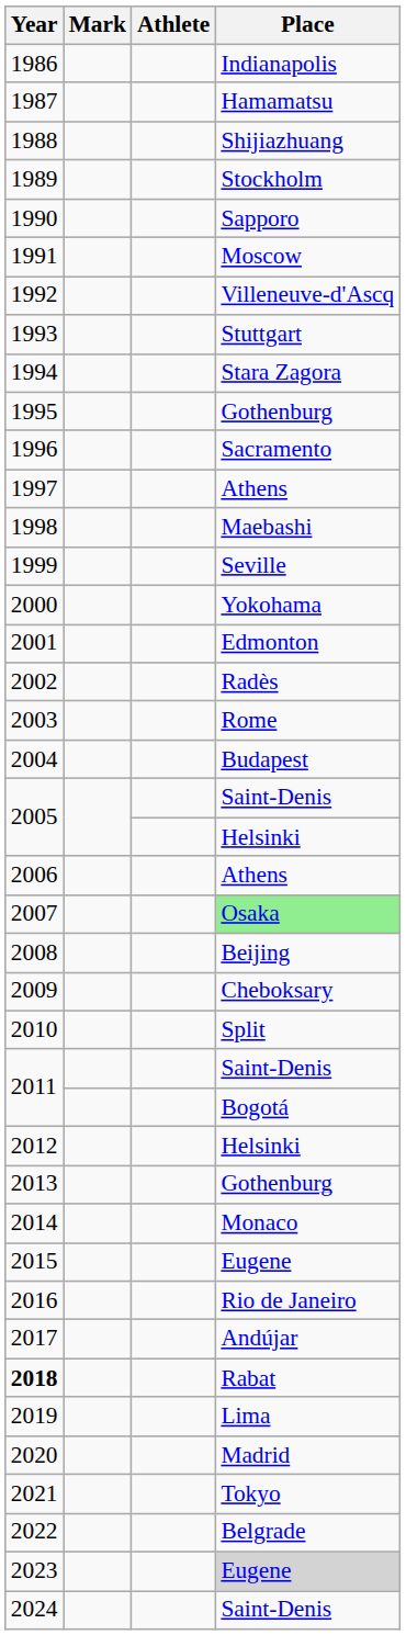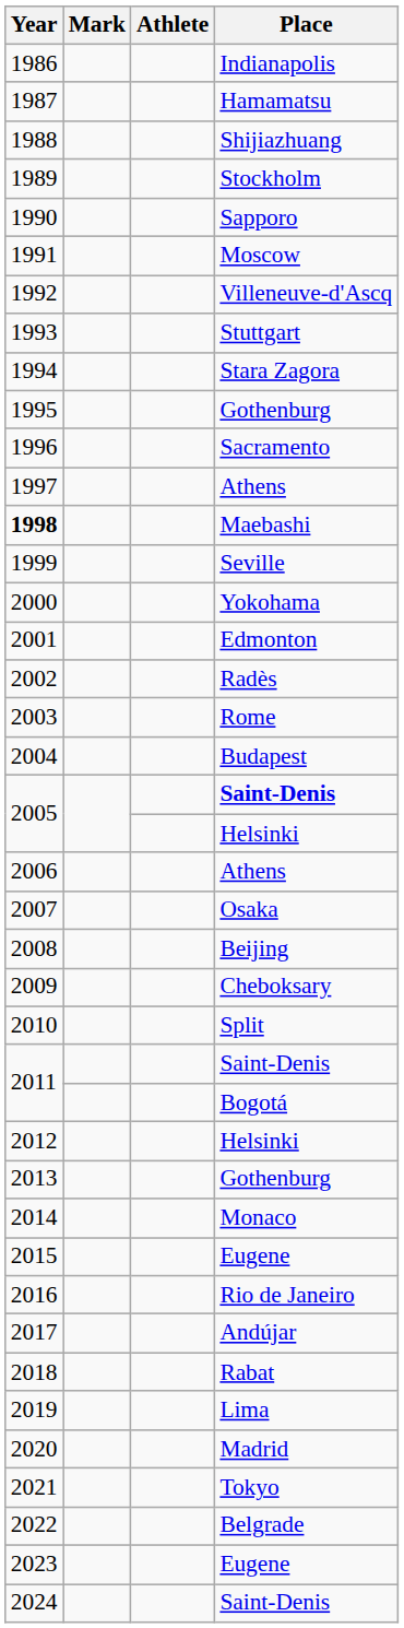1998 | Year: normal -> bold
2005 / Saint-Denis | Place: normal -> bold
2007 | Place: lightgreen background -> no background
2018 | Year: bold -> normal
2023 | Place: lightgrey background -> no background
